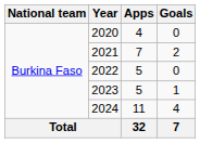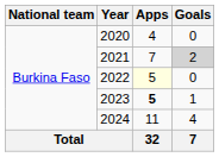2021 | Goals: no background -> lightgrey background
2022 | Apps: no background -> lightyellow background
2023 | Apps: normal -> bold
